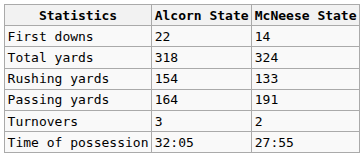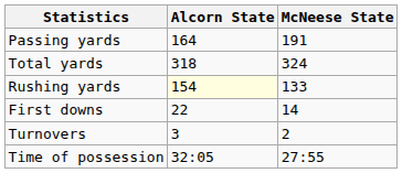rows swapped: First downs <-> Passing yards
Rushing yards | Alcorn State: no background -> lightyellow background
